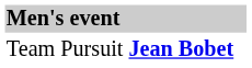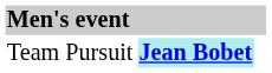Team Pursuit | column 2: no background -> paleturquoise background
